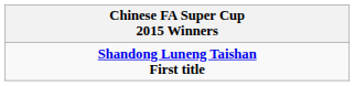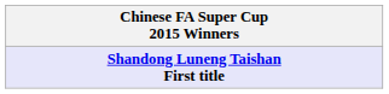row 2 | column 1: no background -> lavender background
